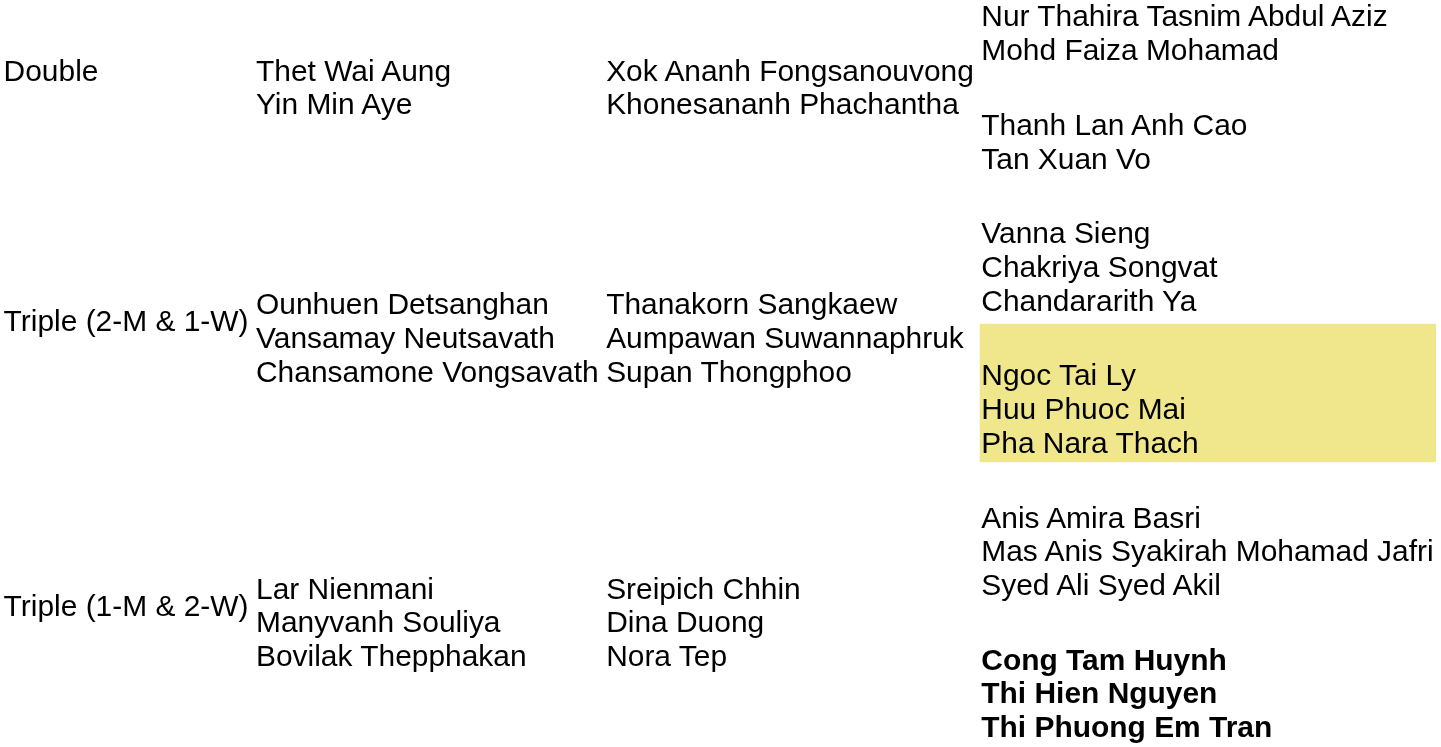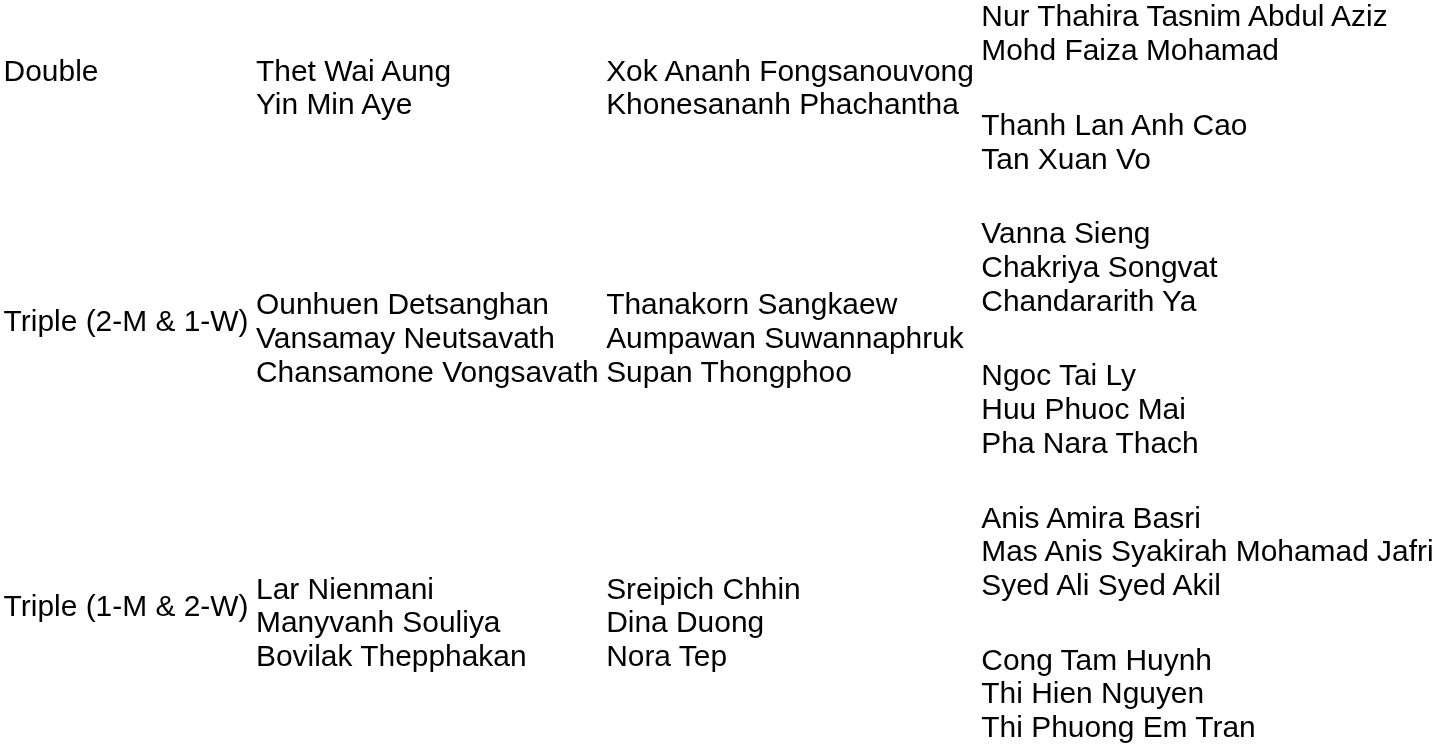Ngoc Tai Ly Huu Phuoc Mai Pha Nara Thach | column 4: khaki background -> no background
Cong Tam Huynh Thi Hien Nguyen Thi Phuong Em Tran | column 4: bold -> normal
